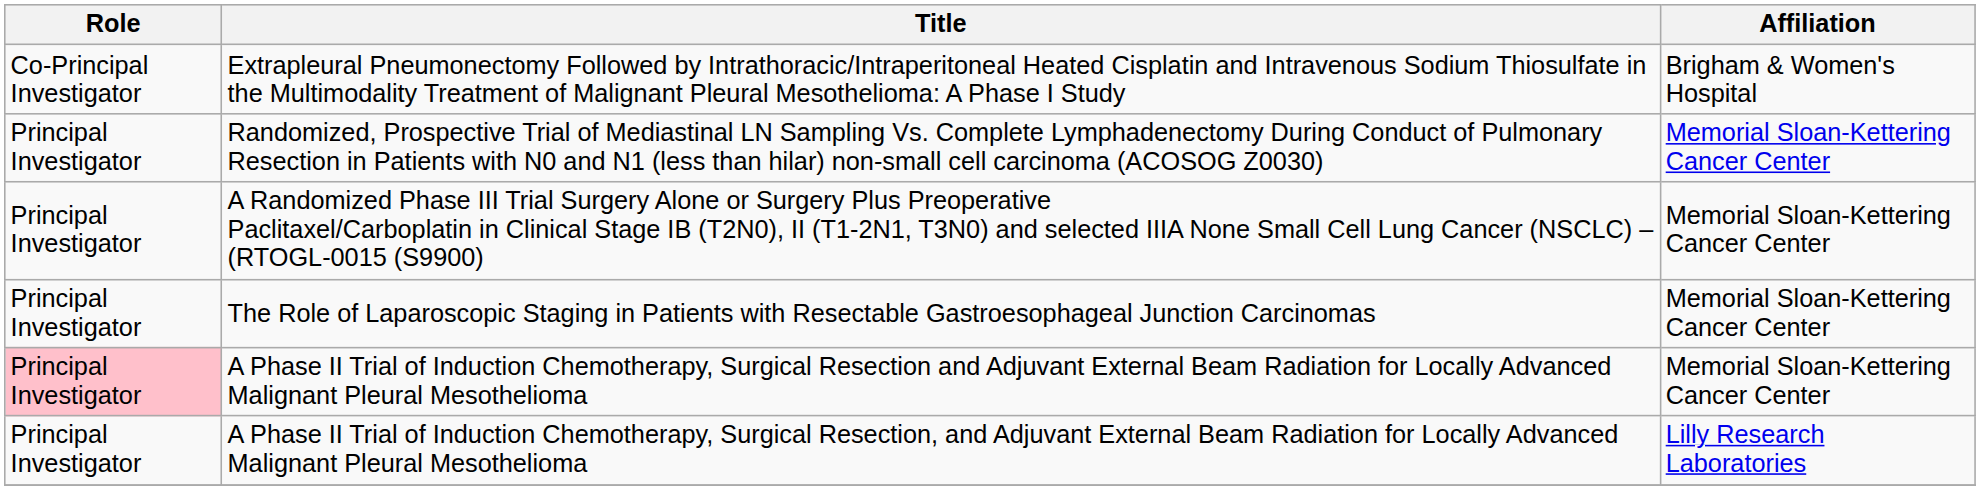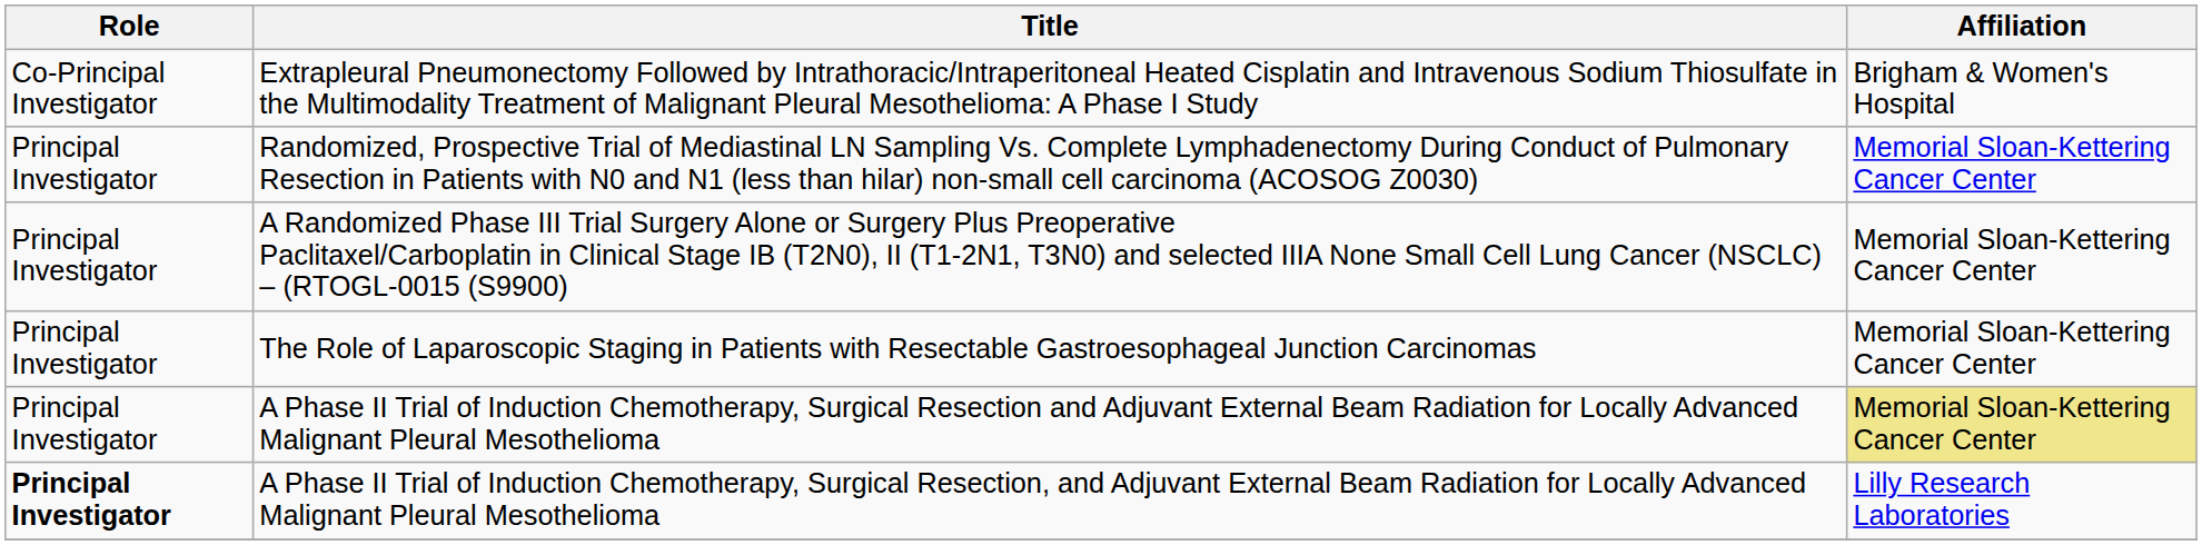row 6 | Role: pink background -> no background
row 6 | Affiliation: no background -> khaki background
row 7 | Role: normal -> bold
